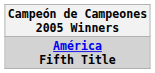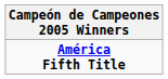row 2 | column 1: lightgrey background -> no background
